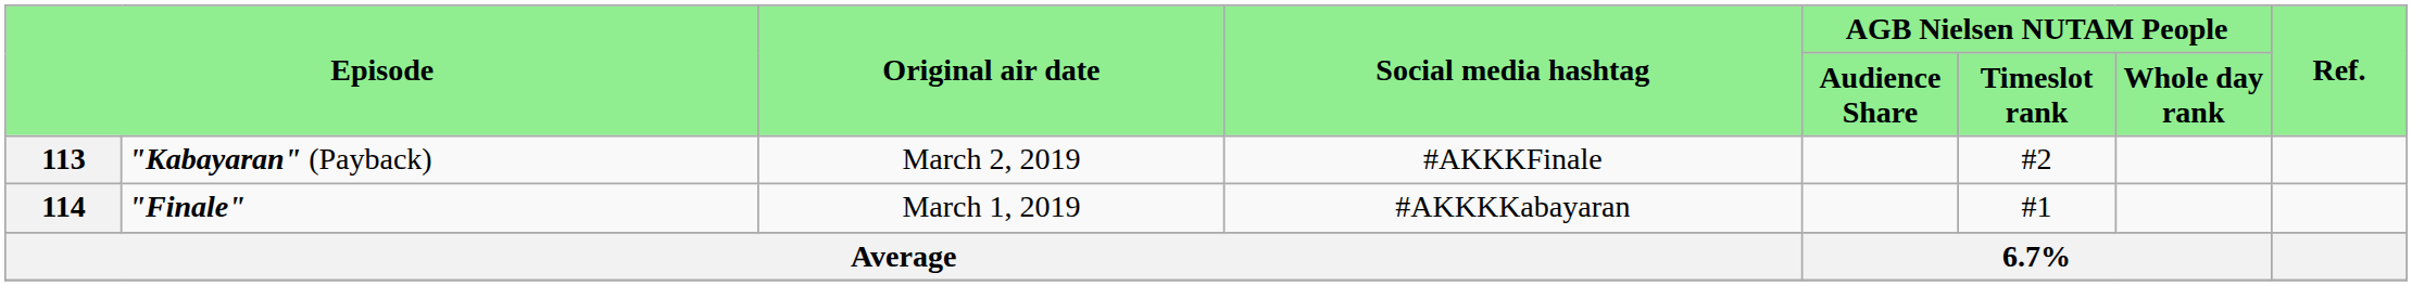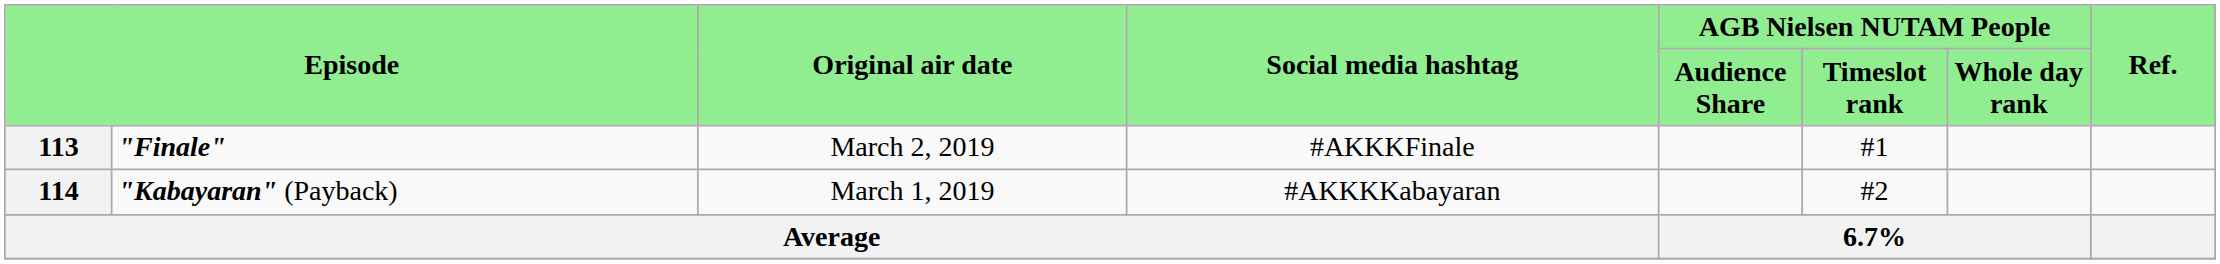113 | column 2: "Kabayaran" (Payback) -> "Finale"
113 | AGB Nielsen NUTAM People / Timeslot rank: #2 -> #1
114 | column 2: "Finale" -> "Kabayaran" (Payback)
114 | AGB Nielsen NUTAM People / Timeslot rank: #1 -> #2
